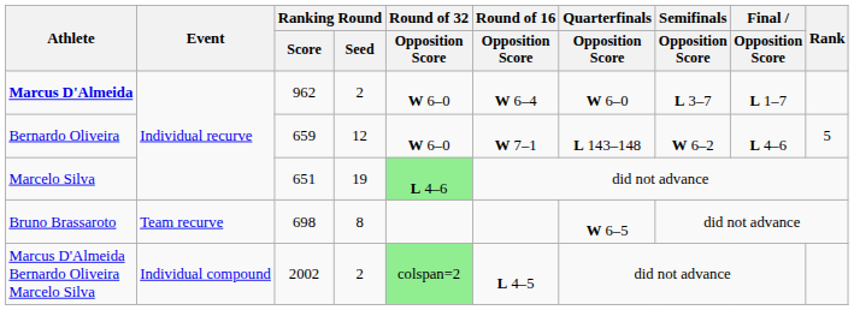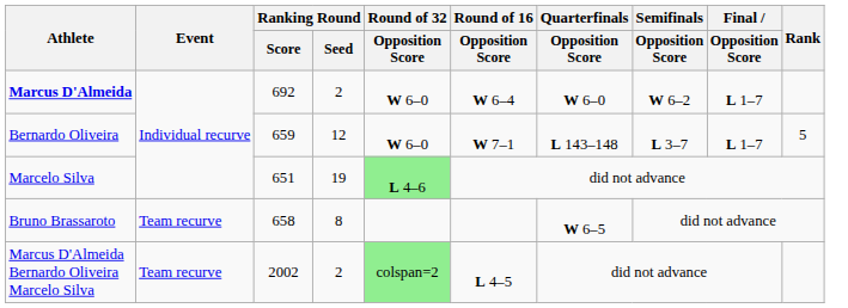Marcus D'Almeida | Ranking Round / Score: 962 -> 692
Marcus D'Almeida | Semifinals / Opposition Score: L 3–7 -> W 6–2
Bernardo Oliveira | Semifinals / Opposition Score: W 6–2 -> L 3–7
Bernardo Oliveira | Final / Opposition Score: L 4–6 -> L 1–7
Bruno Brassaroto | Ranking Round / Score: 698 -> 658
Marcus D'Almeida Bernardo Oliveira Marcelo Silva | Event: Individual compound -> Team recurve
